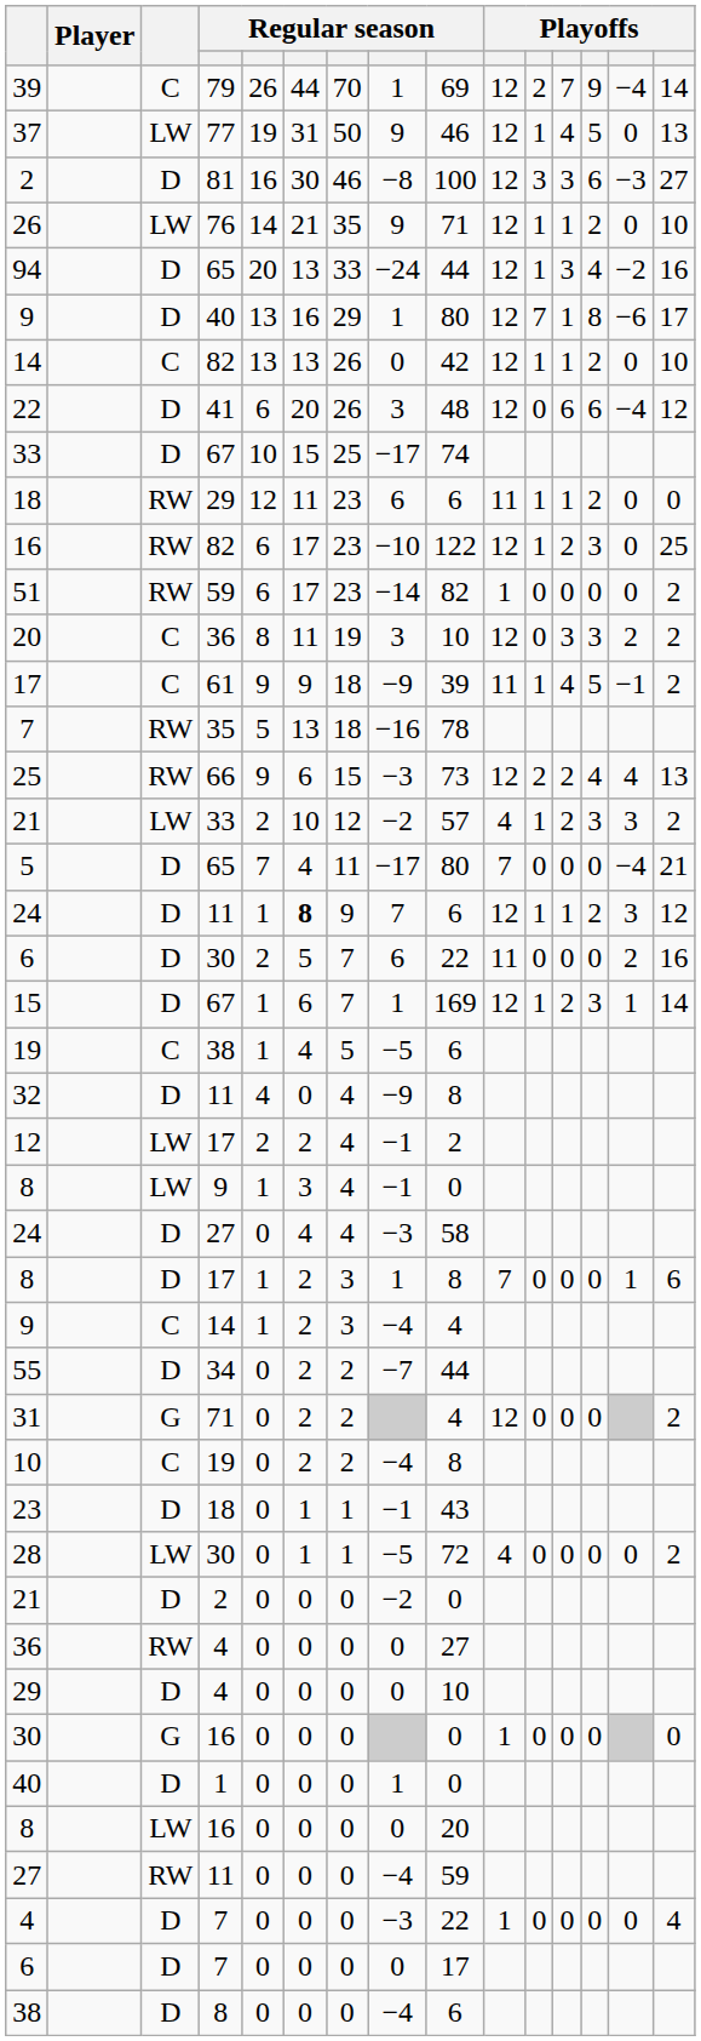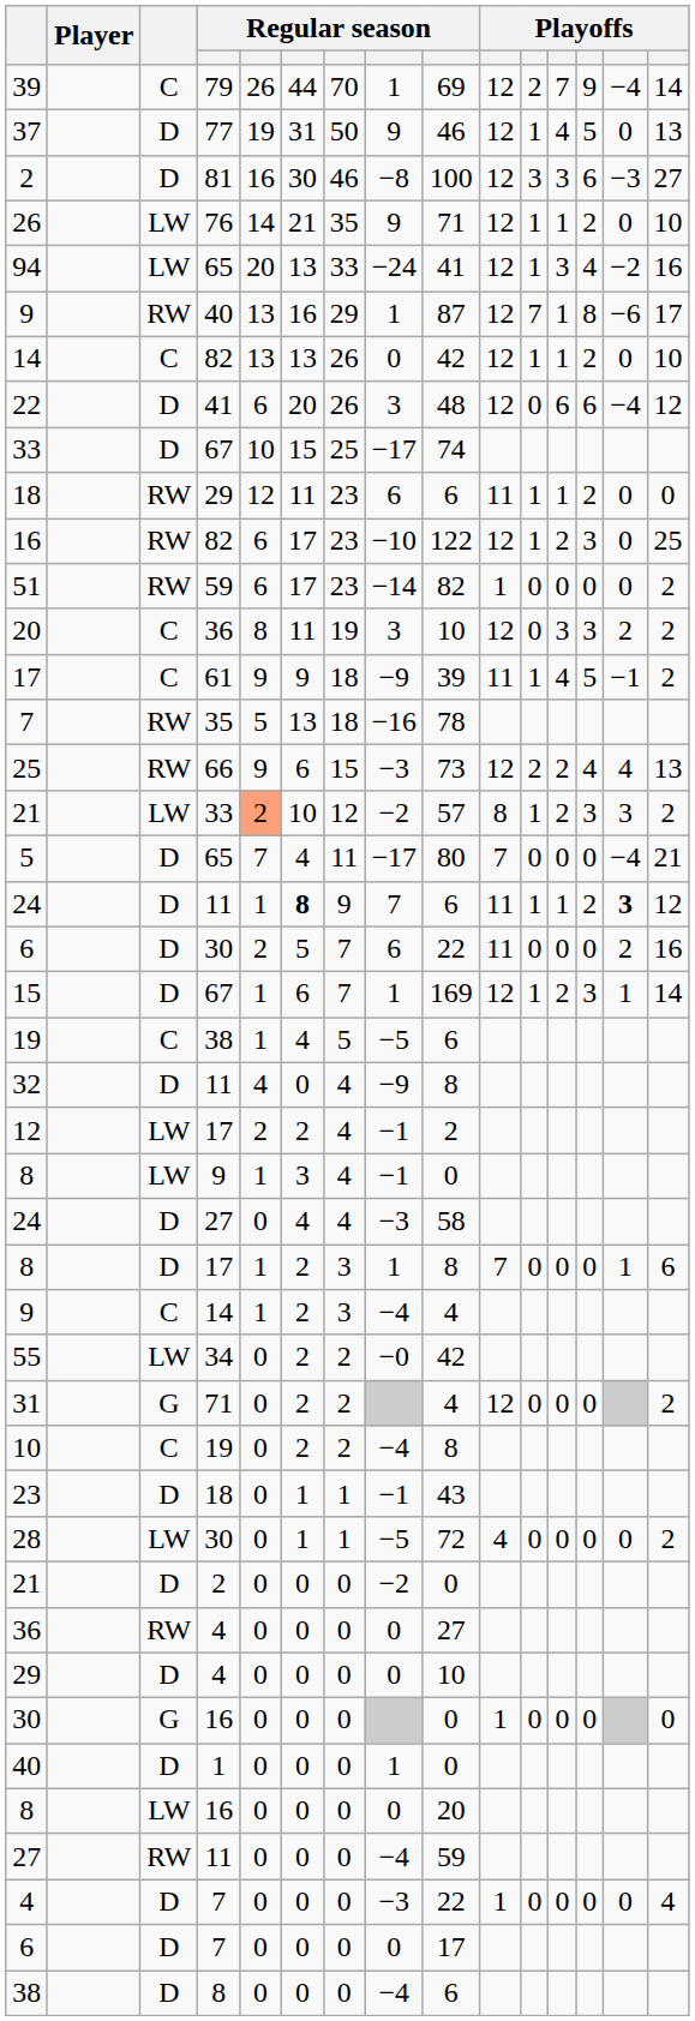37 | column 3: LW -> D
94 | column 3: D -> LW
94 | column 9: 44 -> 41
9 / 40 | column 3: D -> RW
9 / 40 | column 9: 80 -> 87
21 / 33 | column 5: no background -> lightsalmon background
21 / 33 | column 10: 4 -> 8
24 / 11 | column 10: 12 -> 11
24 / 11 | column 14: normal -> bold
55 | column 3: D -> LW
55 | column 8: −7 -> −0
55 | column 9: 44 -> 42
